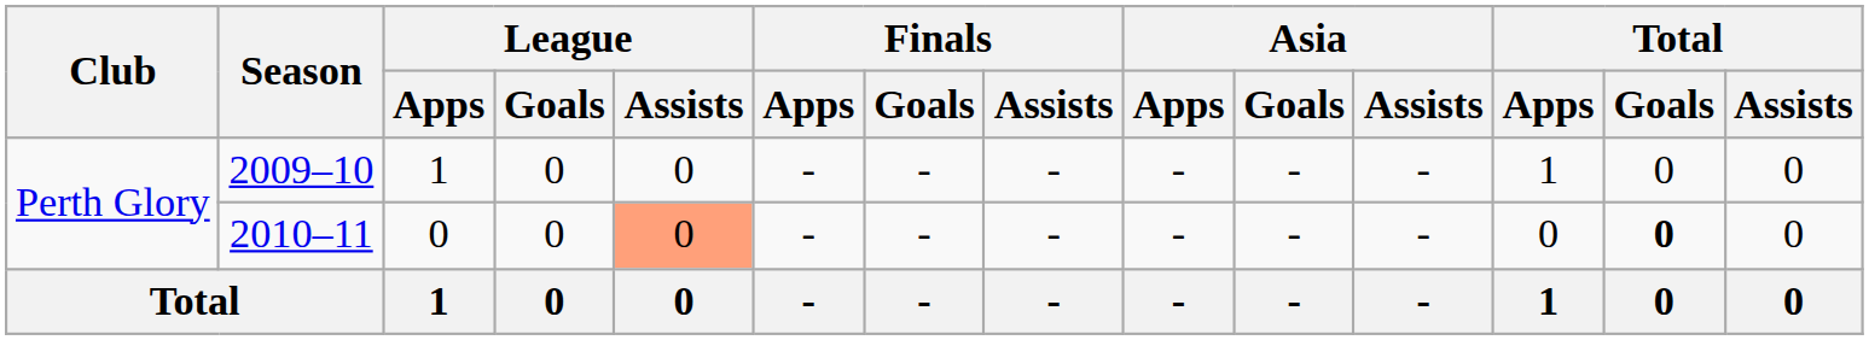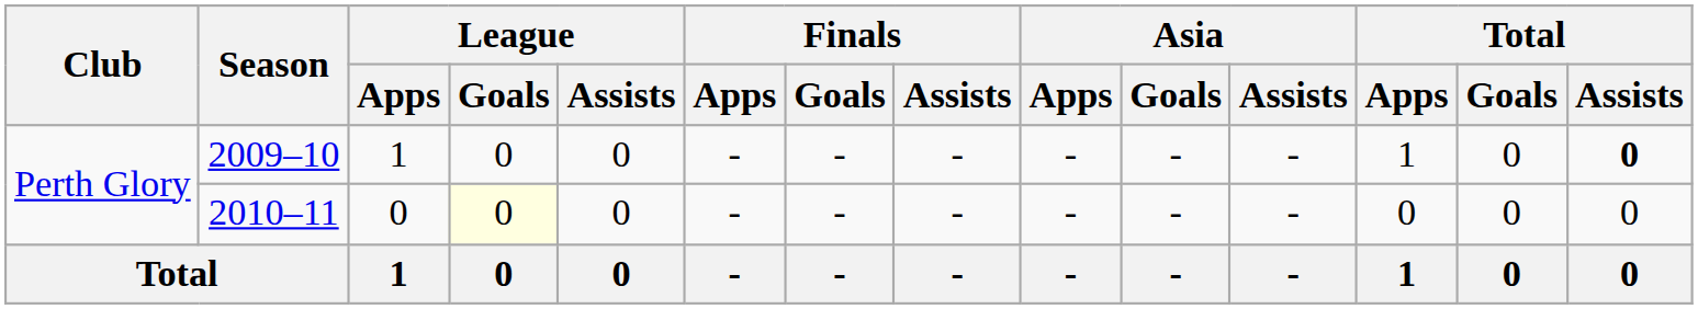2009–10 | Total / Assists: normal -> bold
2010–11 | League / Goals: no background -> lightyellow background
2010–11 | League / Assists: lightsalmon background -> no background
2010–11 | Total / Goals: bold -> normal
